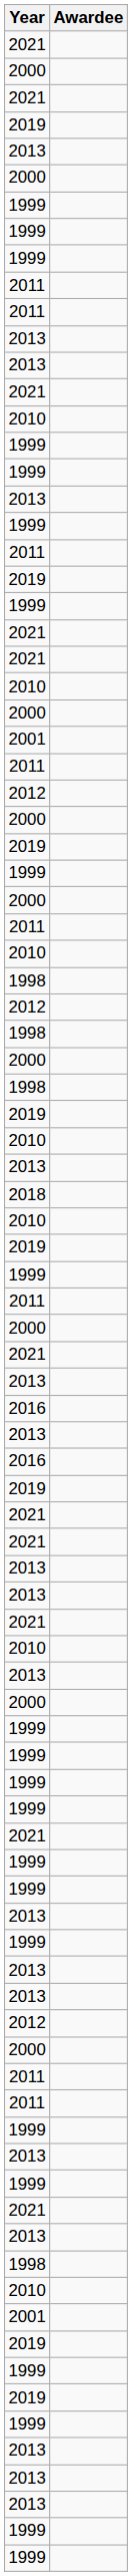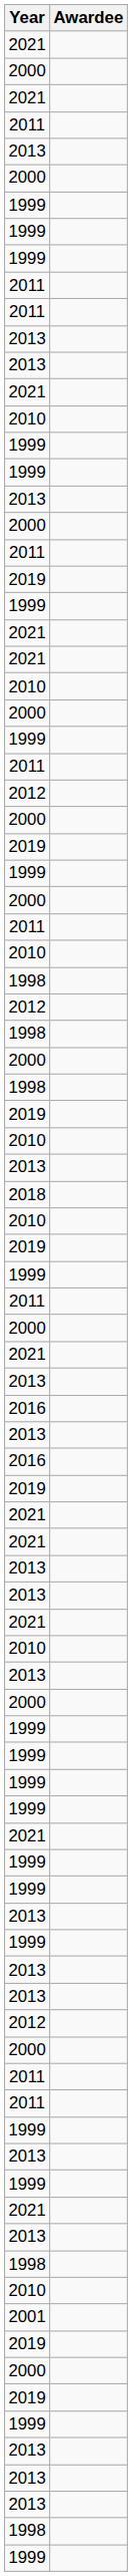row 5 | Year: 2019 -> 2011
row 20 | Year: 1999 -> 2000
row 28 | Year: 2001 -> 1999
row 89 | Year: 1999 -> 2000
row 95 | Year: 1999 -> 1998
